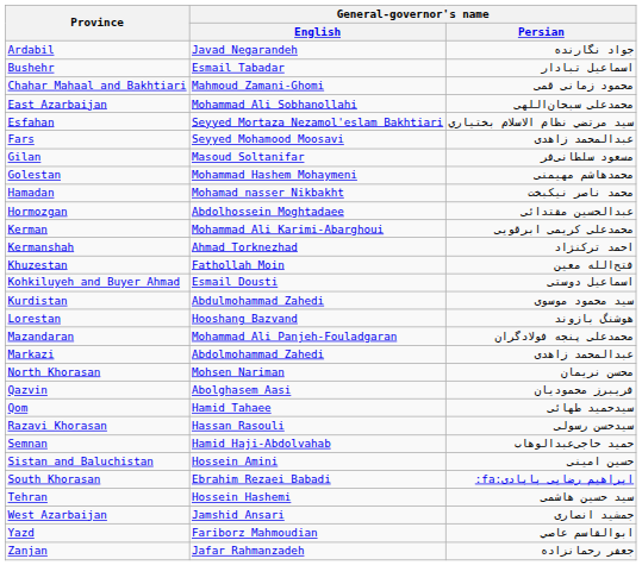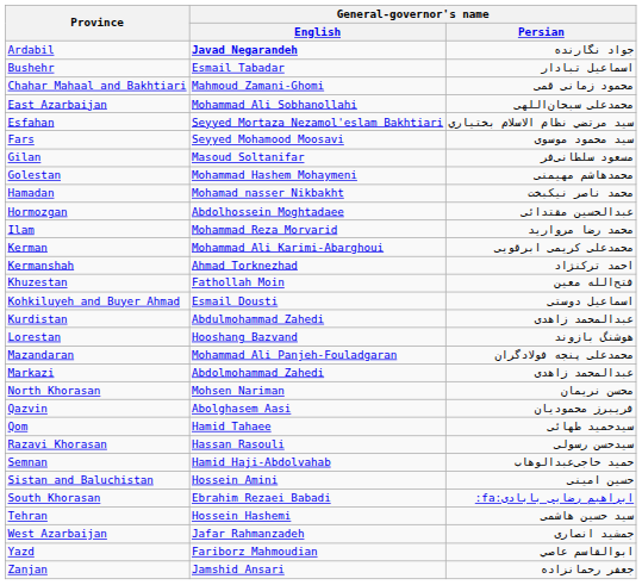Ardabil | General-governor's name / English: normal -> bold
Fars | General-governor's name / Persian: عبدالمحمد زاهدی -> سید محمود موسوی
+ row: Ilam | Mohammad Reza Morvarid | محمد رضا مروارید
Kurdistan | General-governor's name / Persian: سید محمود موسوی -> عبدالمحمد زاهدی
West Azarbaijan | General-governor's name / English: Jamshid Ansari -> Jafar Rahmanzadeh
Zanjan | General-governor's name / English: Jafar Rahmanzadeh -> Jamshid Ansari
